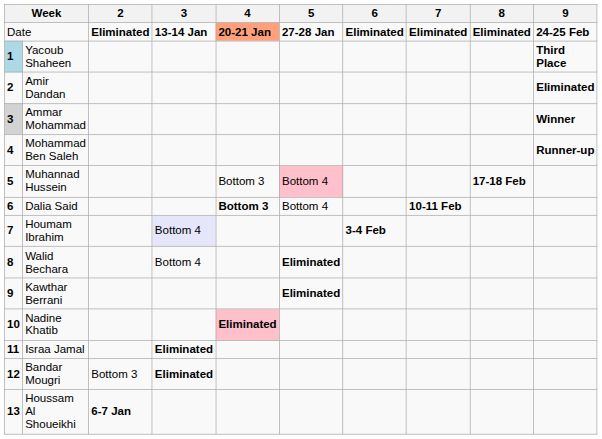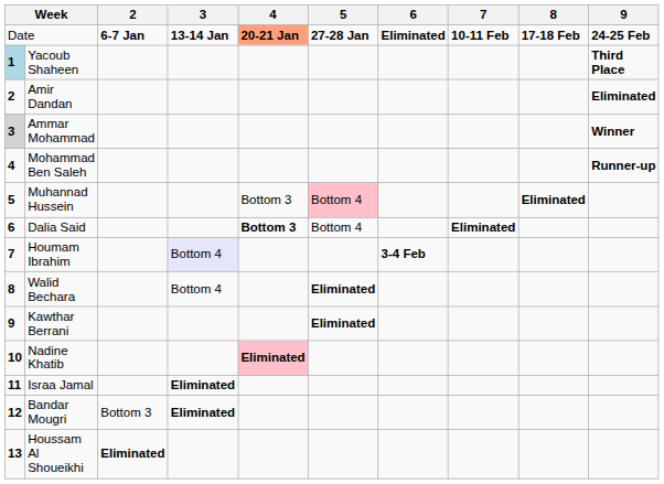Date | 2: Eliminated -> 6-7 Jan
Date | 7: Eliminated -> 10-11 Feb
Date | 8: Eliminated -> 17-18 Feb
Muhannad Hussein | 8: 17-18 Feb -> Eliminated
Dalia Said | 7: 10-11 Feb -> Eliminated
Houssam Al Shoueikhi | 2: 6-7 Jan -> Eliminated
